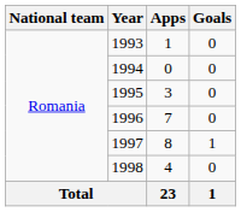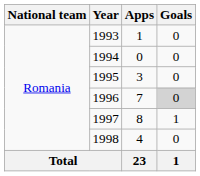1996 | Goals: no background -> lightgrey background
